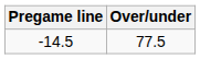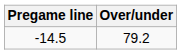-14.5 | Over/under: 77.5 -> 79.2
